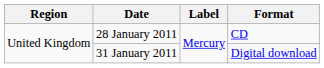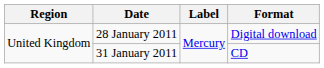28 January 2011 | Format: CD -> Digital download
31 January 2011 | Format: Digital download -> CD
